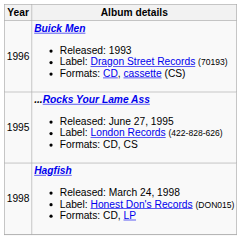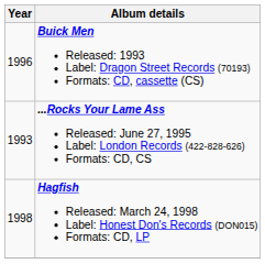row 3 | Year: 1995 -> 1993
